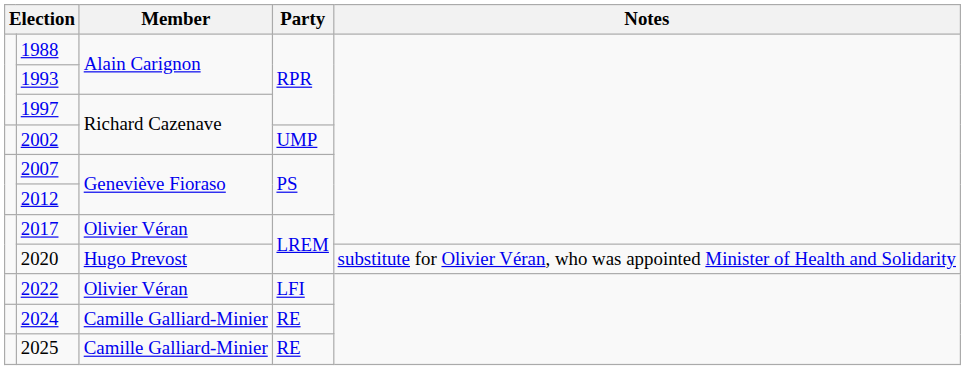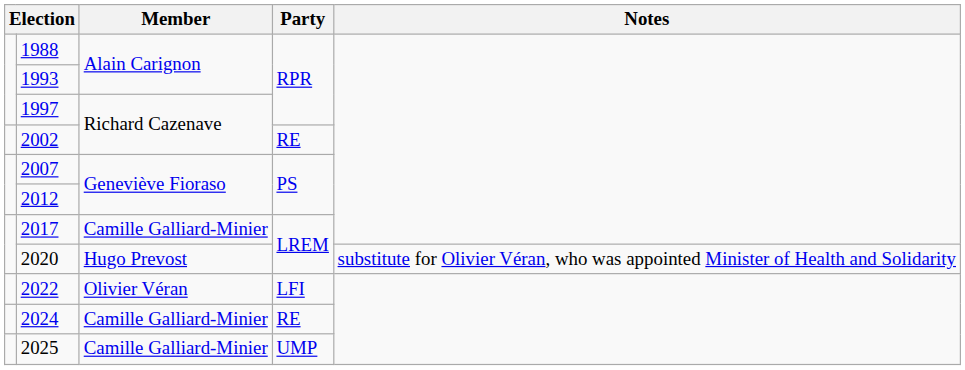2002 | Party: UMP -> RE
2017 | Member: Olivier Véran -> Camille Galliard-Minier
2025 | Party: RE -> UMP
